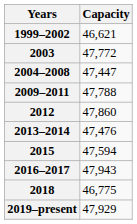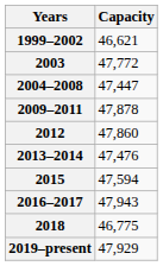2009–2011 | Capacity: 47,788 -> 47,878
